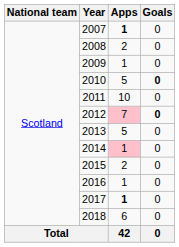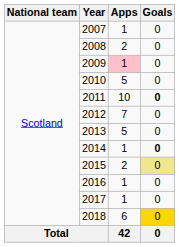2007 | Apps: bold -> normal
2009 | Apps: no background -> pink background
2010 | Goals: bold -> normal
2011 | Goals: normal -> bold
2012 | Apps: pink background -> no background
2012 | Goals: bold -> normal
2014 | Apps: pink background -> no background
2014 | Goals: normal -> bold
2015 | Goals: no background -> khaki background
2017 | Apps: bold -> normal
2018 | Goals: no background -> gold background
